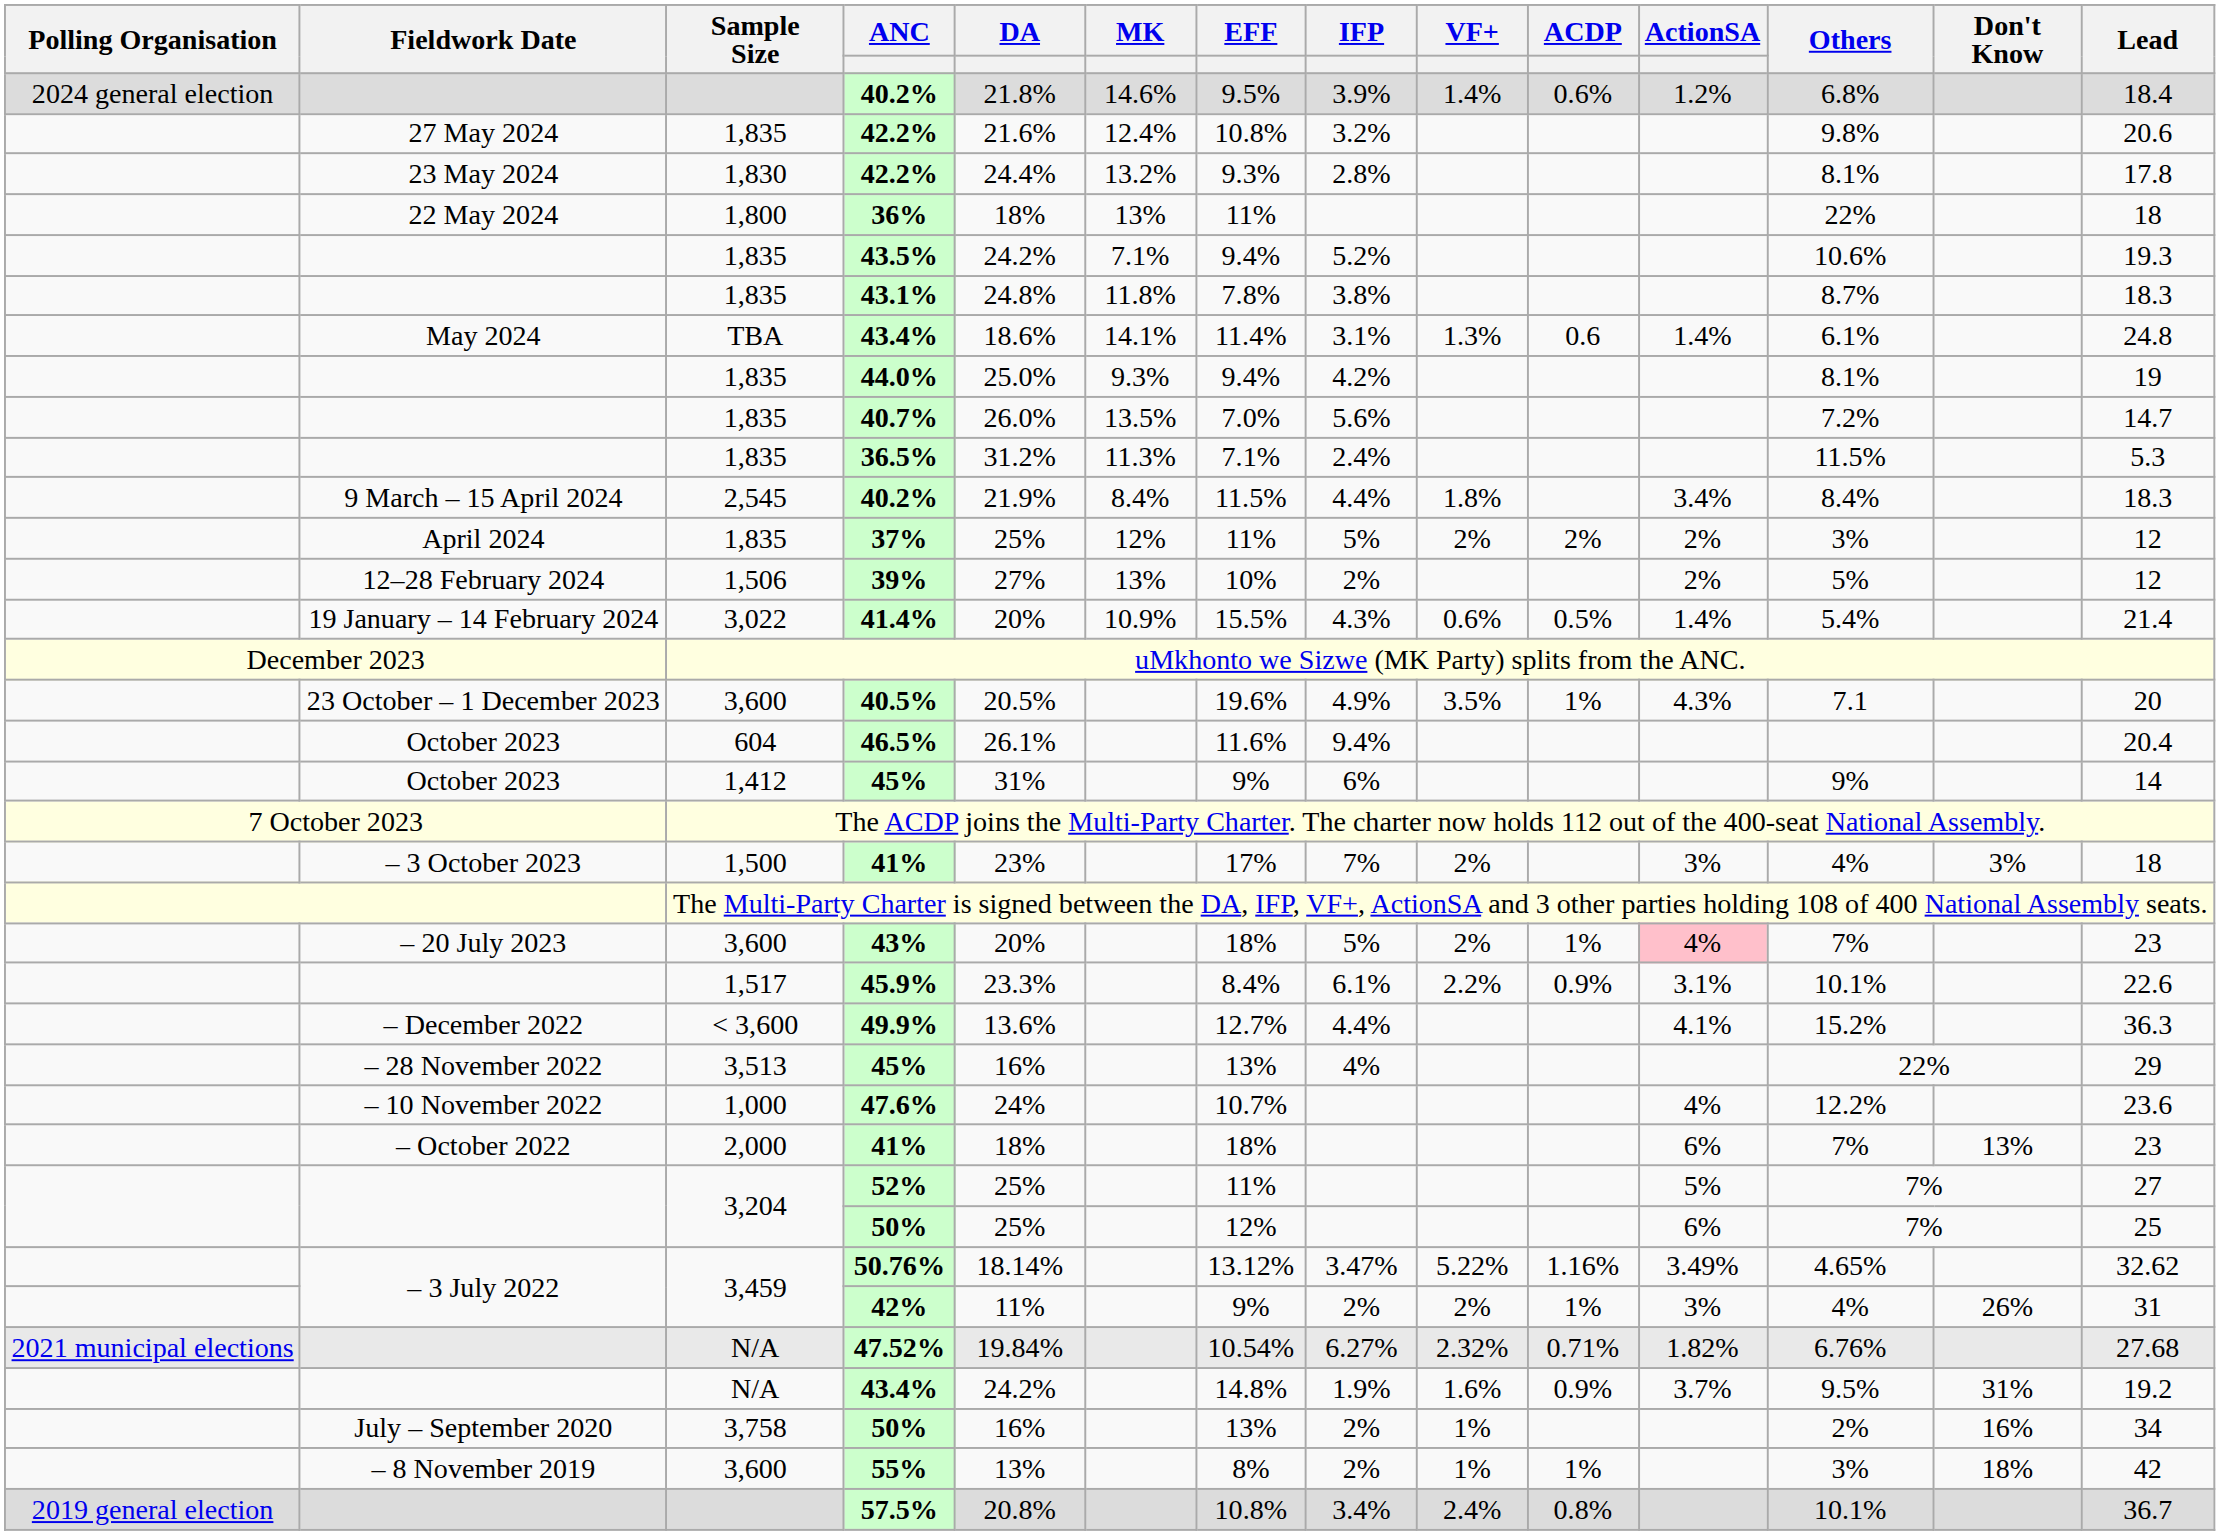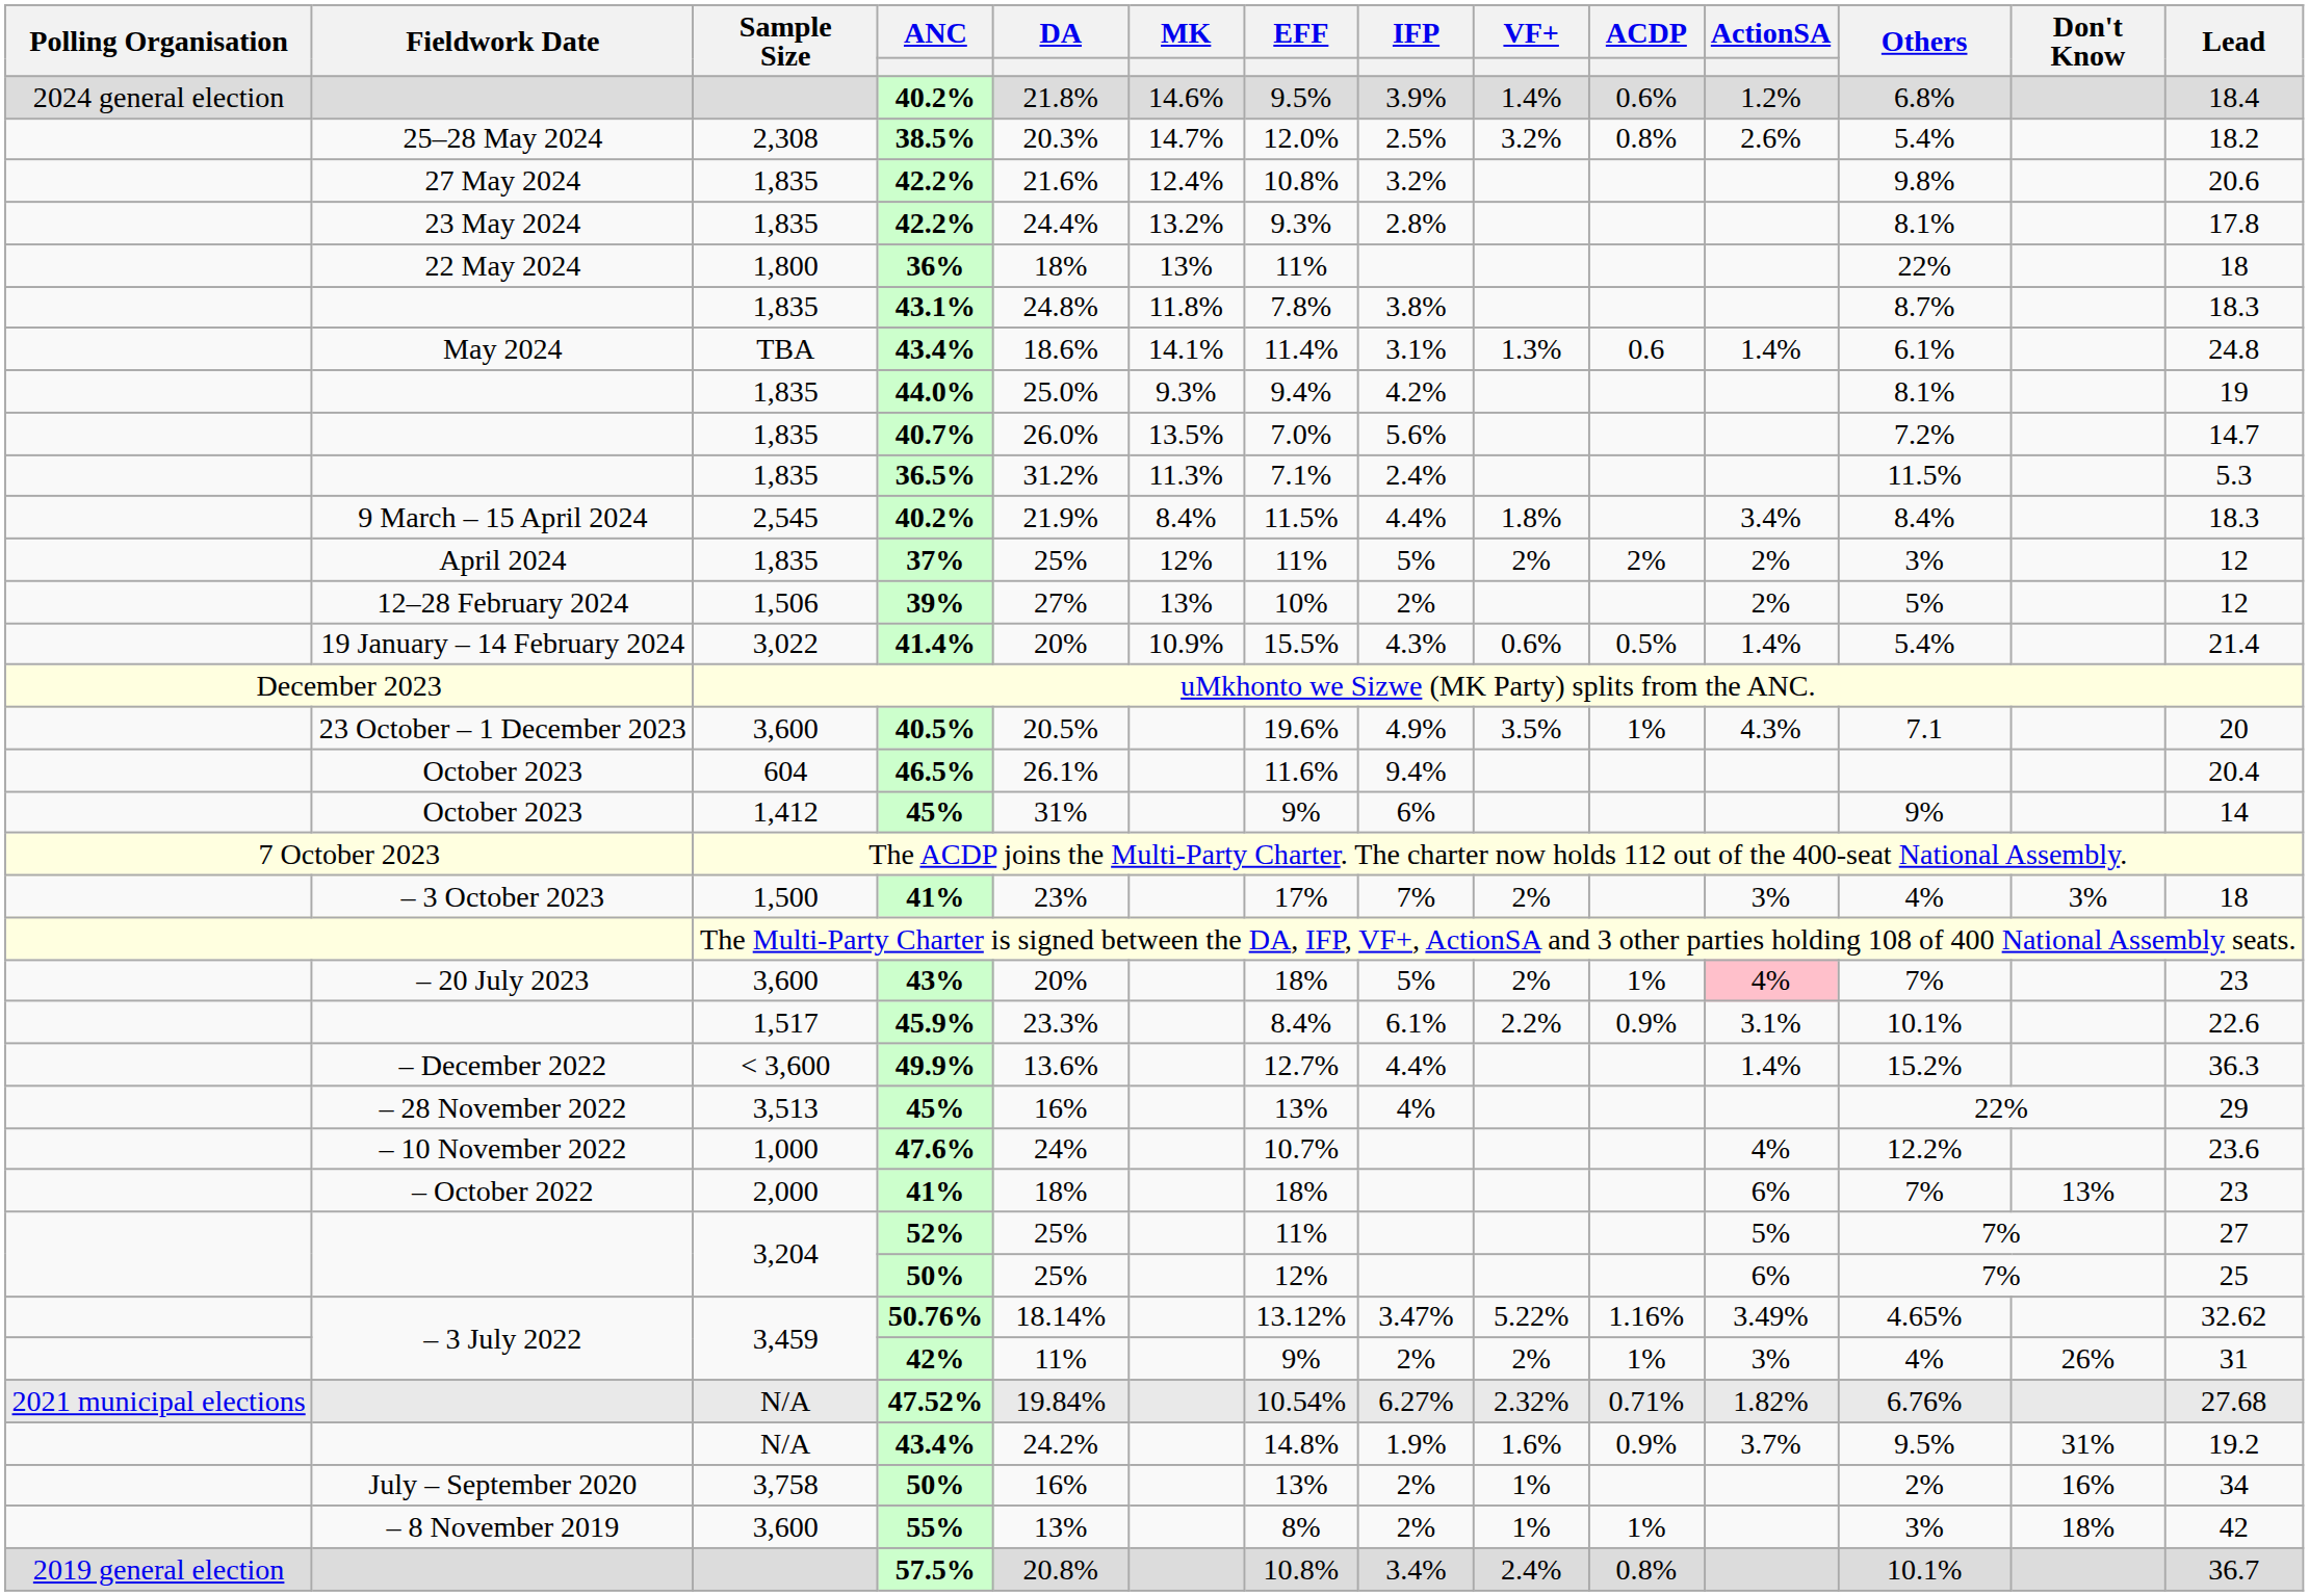+ row: 25–28 May 2024 | 2,308 | 38.5% | 20.3% | 14.7% | 12.0% | 2.5% | 3.2% | 0.8% | 2.6% | 5.4% | 18.2
23 May 2024 / 42.2% | Sample Size: 1,830 -> 1,835
- row: 1,835 | 43.5% | 24.2% | 7.1% | 9.4% | 5.2% | 10.6% | 19.3
49.9% | ActionSA: 4.1% -> 1.4%
